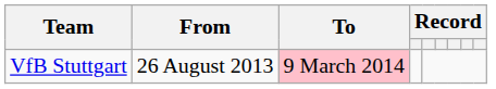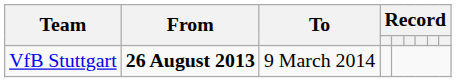VfB Stuttgart | From: normal -> bold
VfB Stuttgart | To: pink background -> no background
